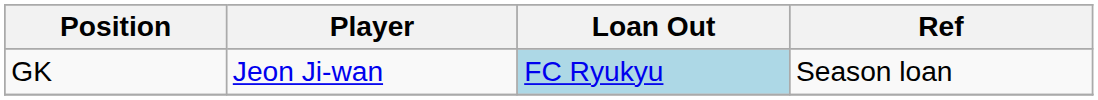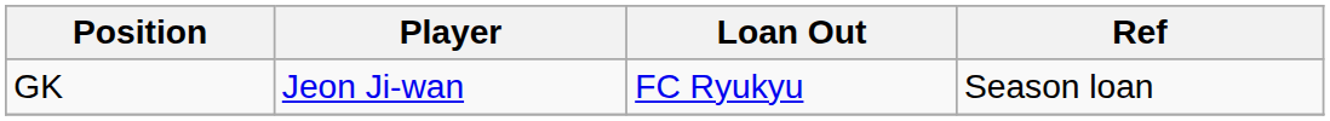GK | Loan Out: lightblue background -> no background
